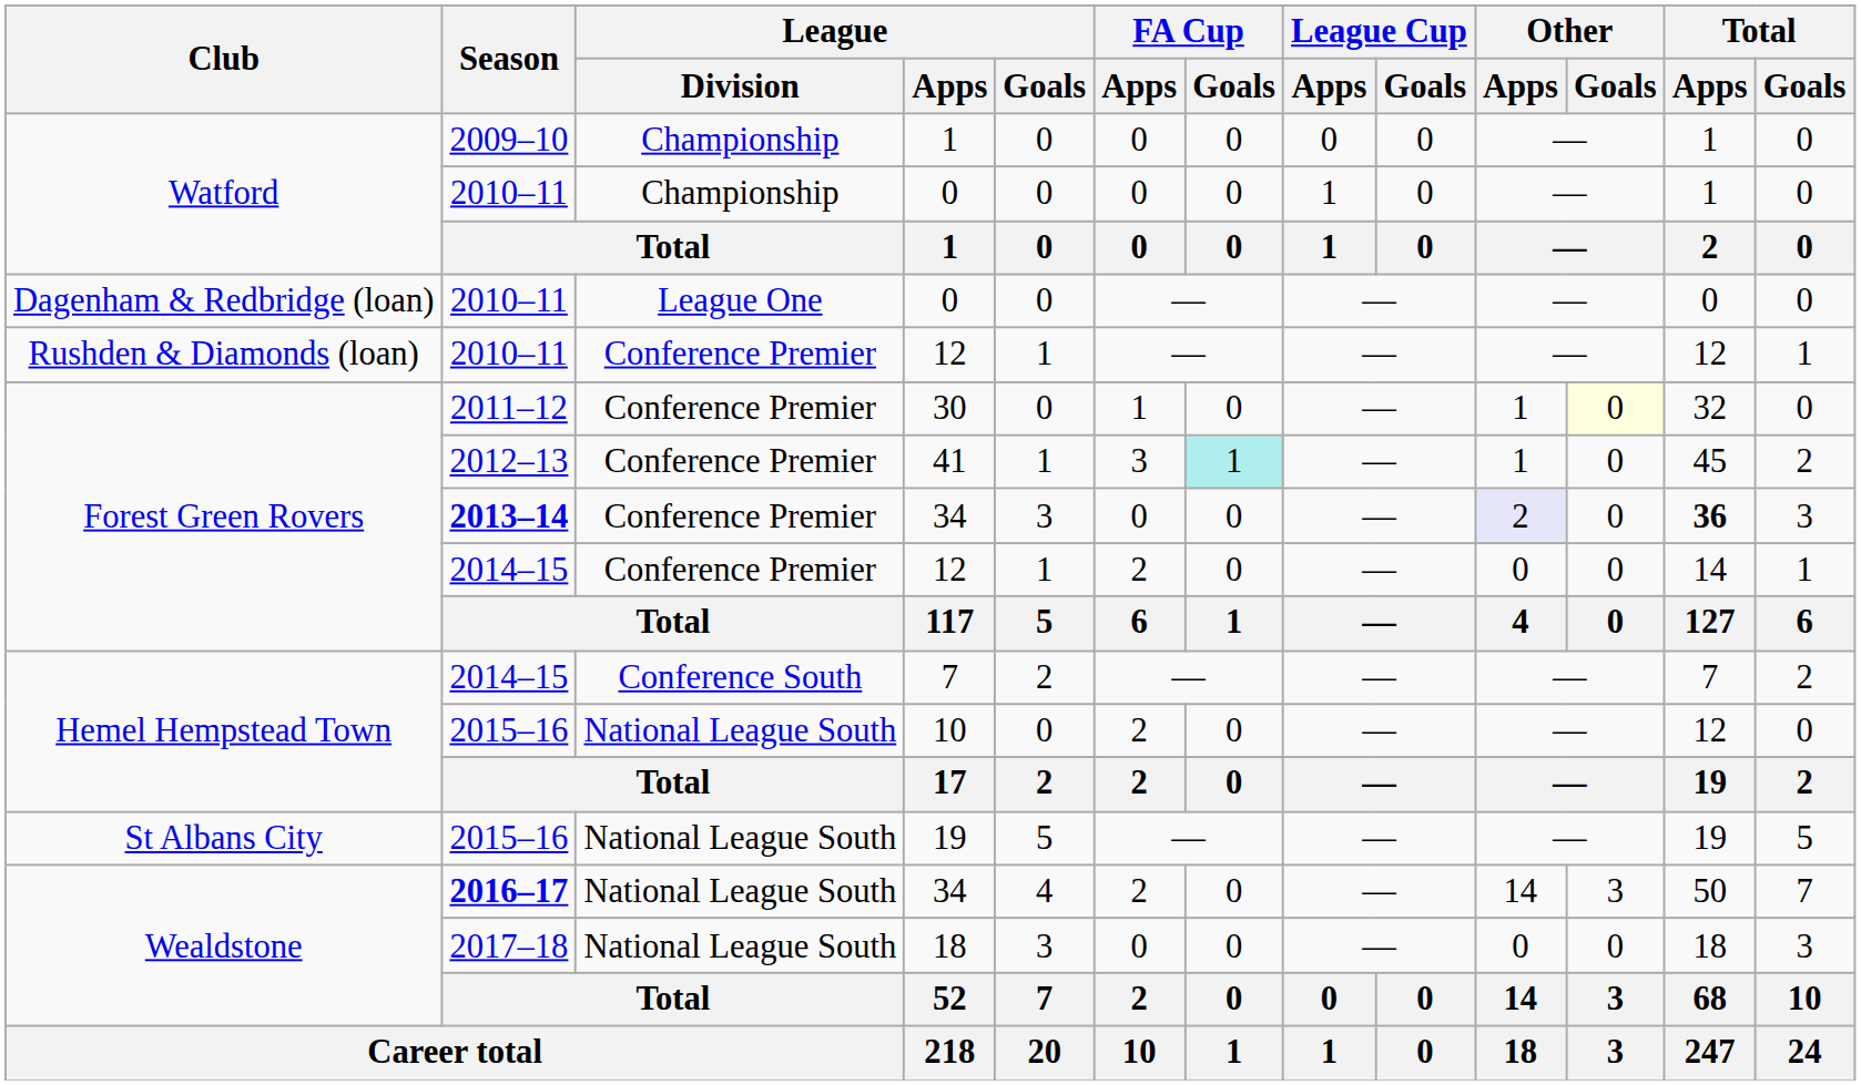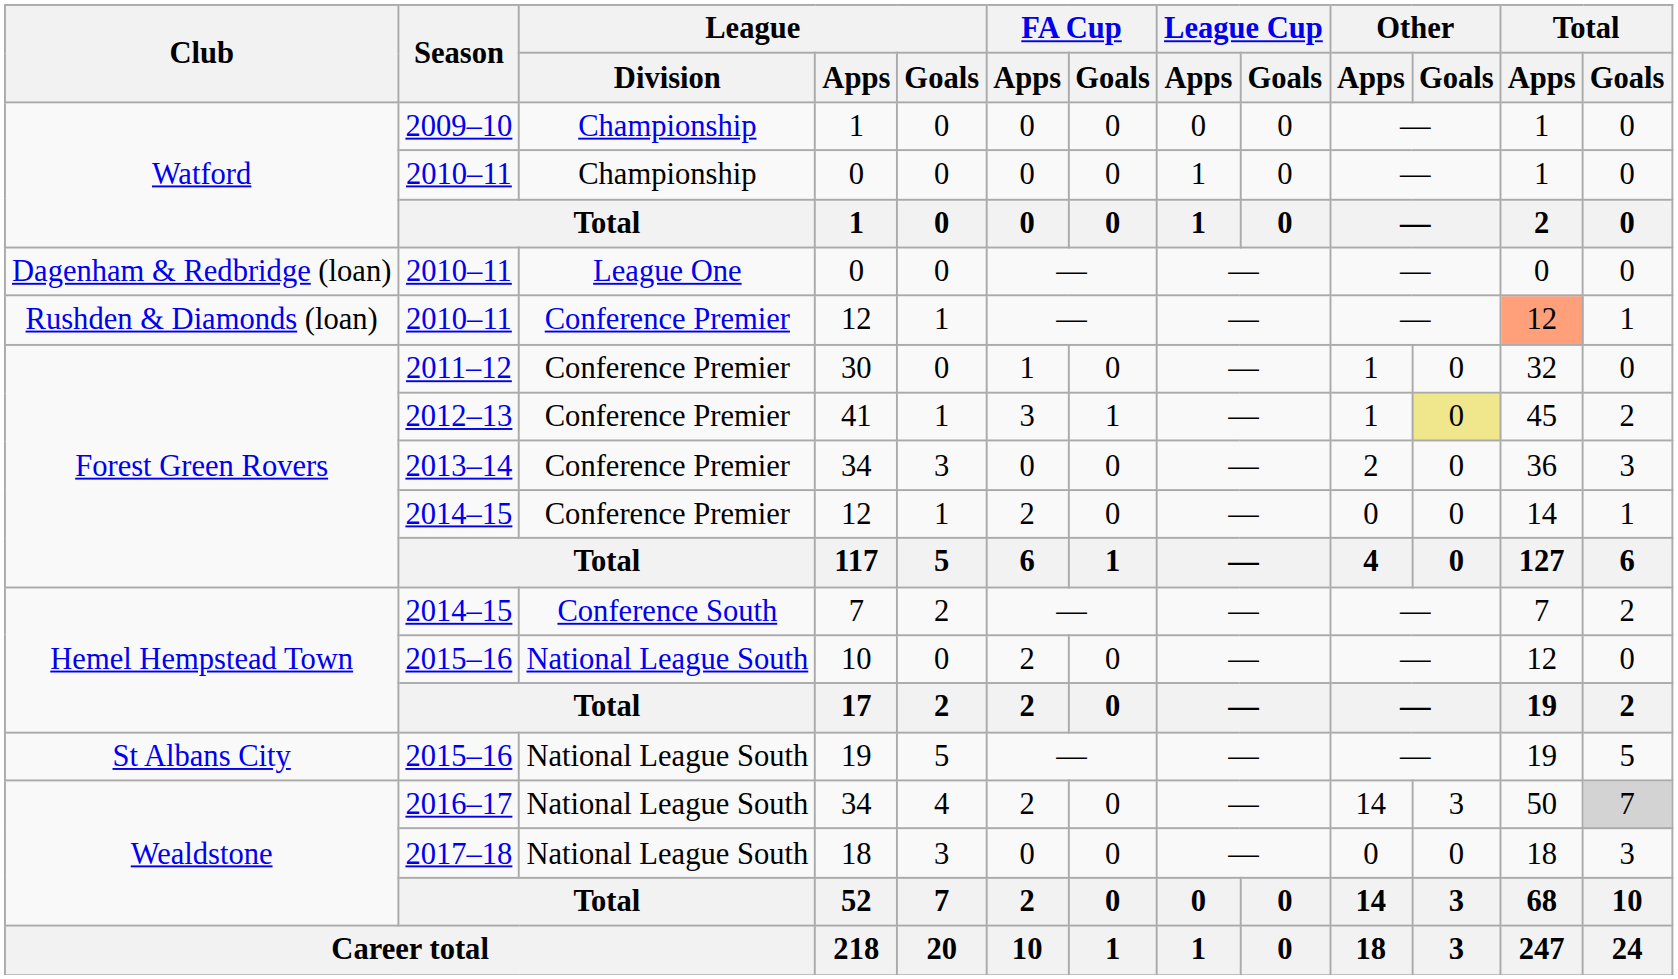Rushden & Diamonds (loan) / 12 | Total / Apps: no background -> lightsalmon background
30 | Other / Goals: lightyellow background -> no background
41 | FA Cup / Goals: paleturquoise background -> no background
41 | Other / Goals: no background -> khaki background
Forest Green Rovers / 34 | Season: bold -> normal
Forest Green Rovers / 34 | Other / Apps: lavender background -> no background
Forest Green Rovers / 34 | Total / Apps: bold -> normal
Wealdstone / 34 | Season: bold -> normal
Wealdstone / 34 | Total / Goals: no background -> lightgrey background
